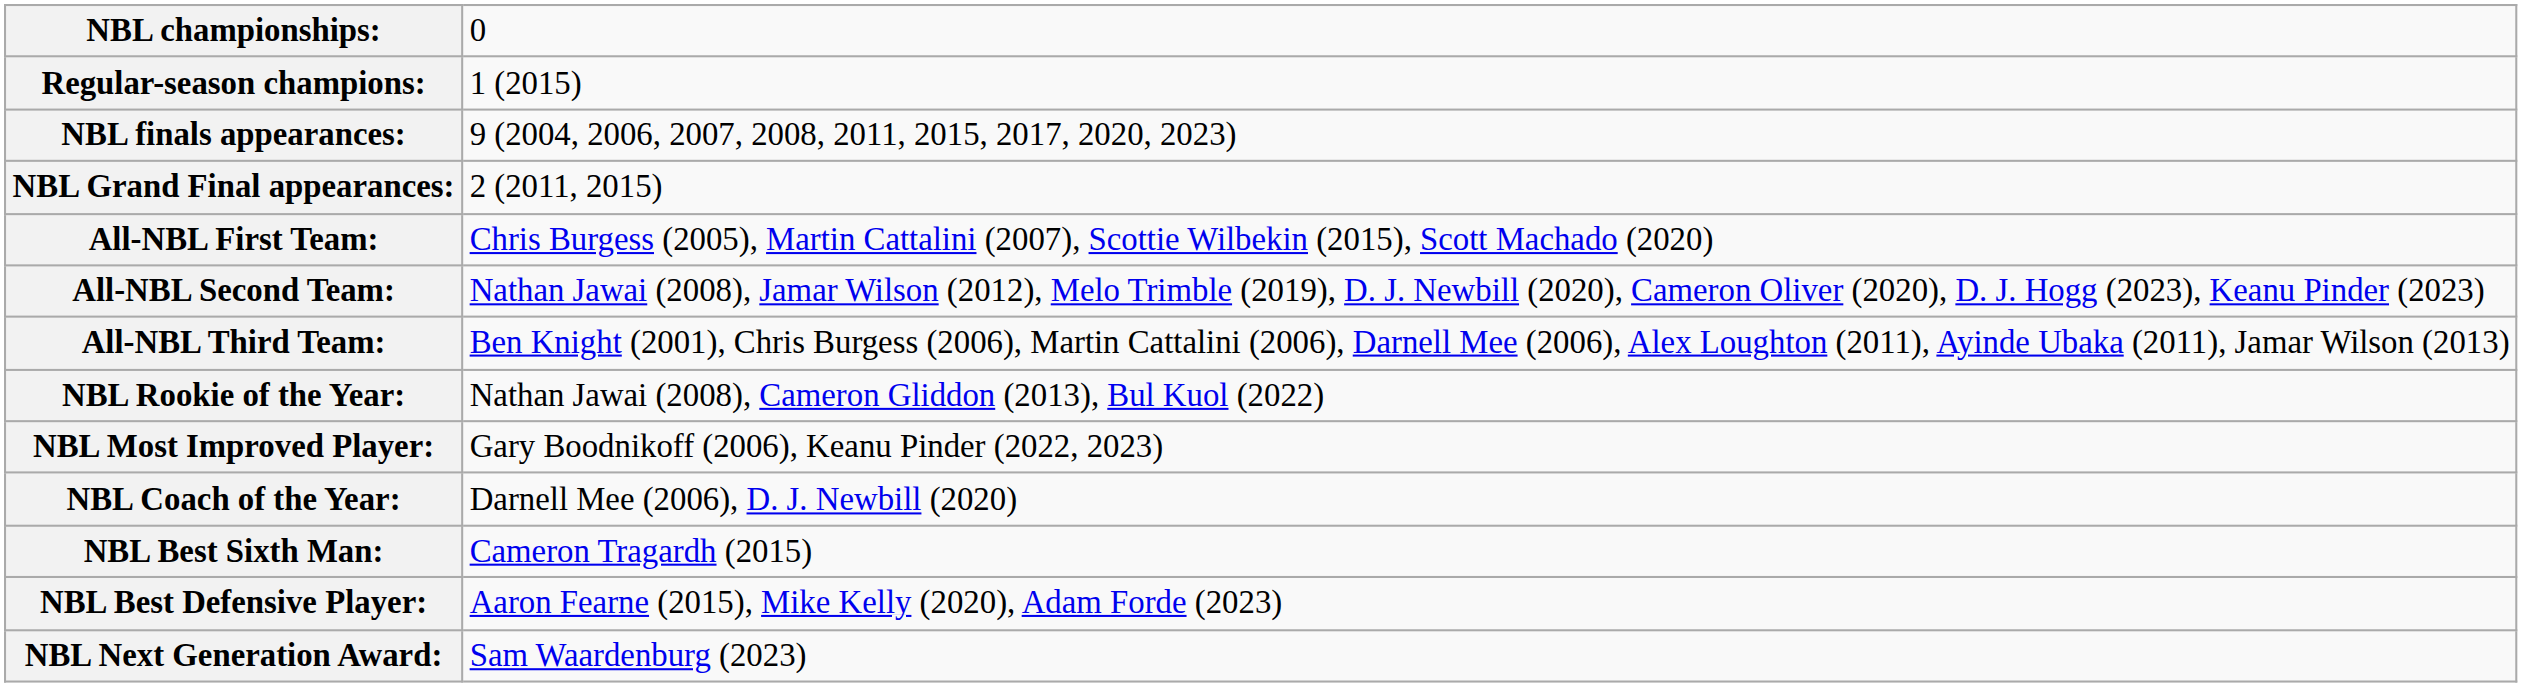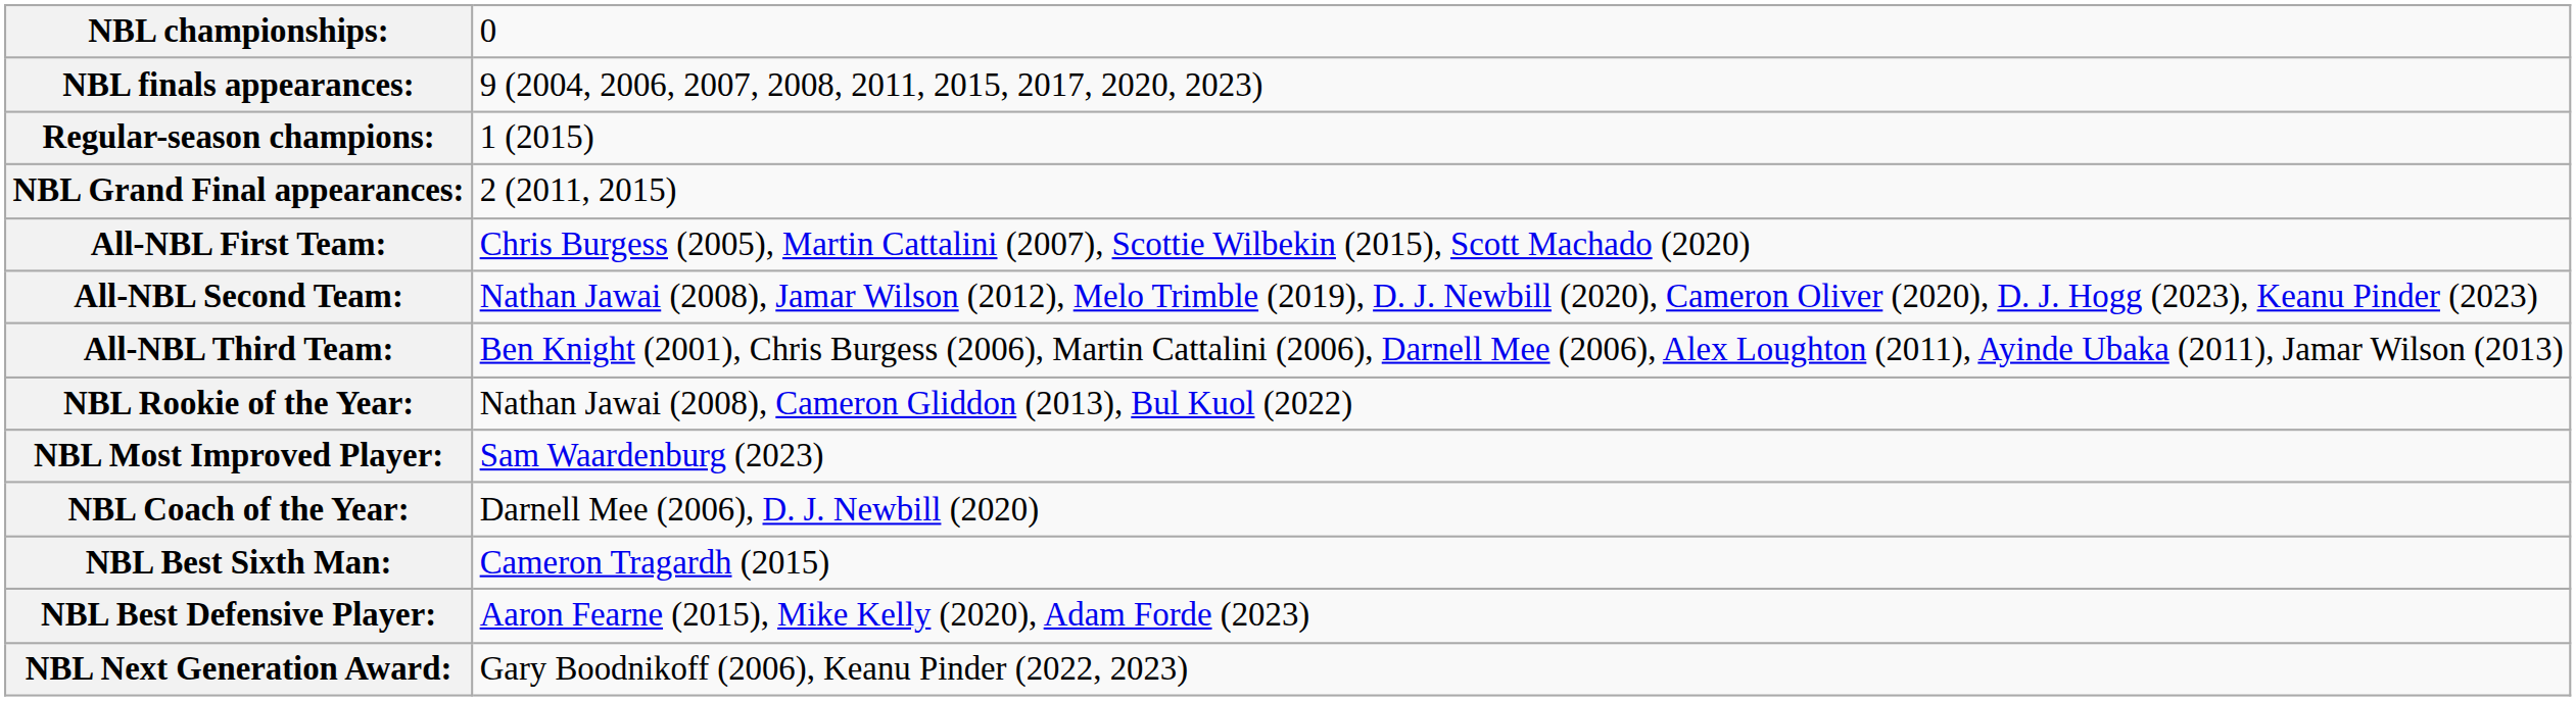rows swapped: Regular-season champions: <-> NBL finals appearances:
NBL Most Improved Player: | column 2: Gary Boodnikoff (2006), Keanu Pinder (2022, 2023) -> Sam Waardenburg (2023)
NBL Next Generation Award: | column 2: Sam Waardenburg (2023) -> Gary Boodnikoff (2006), Keanu Pinder (2022, 2023)
